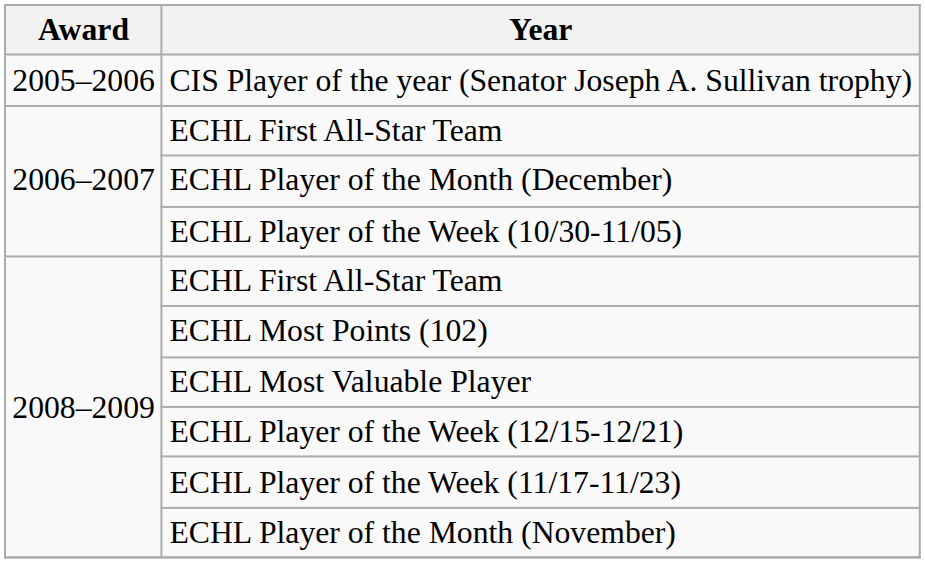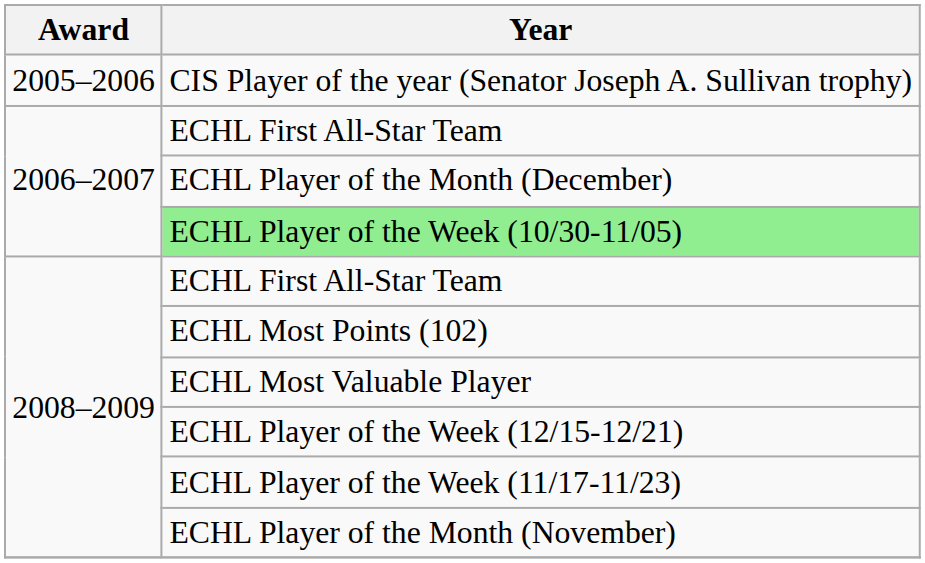row 5 | Year: no background -> lightgreen background
